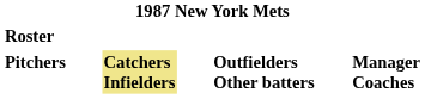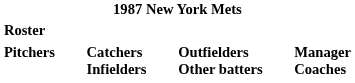Pitchers | column 2: khaki background -> no background
